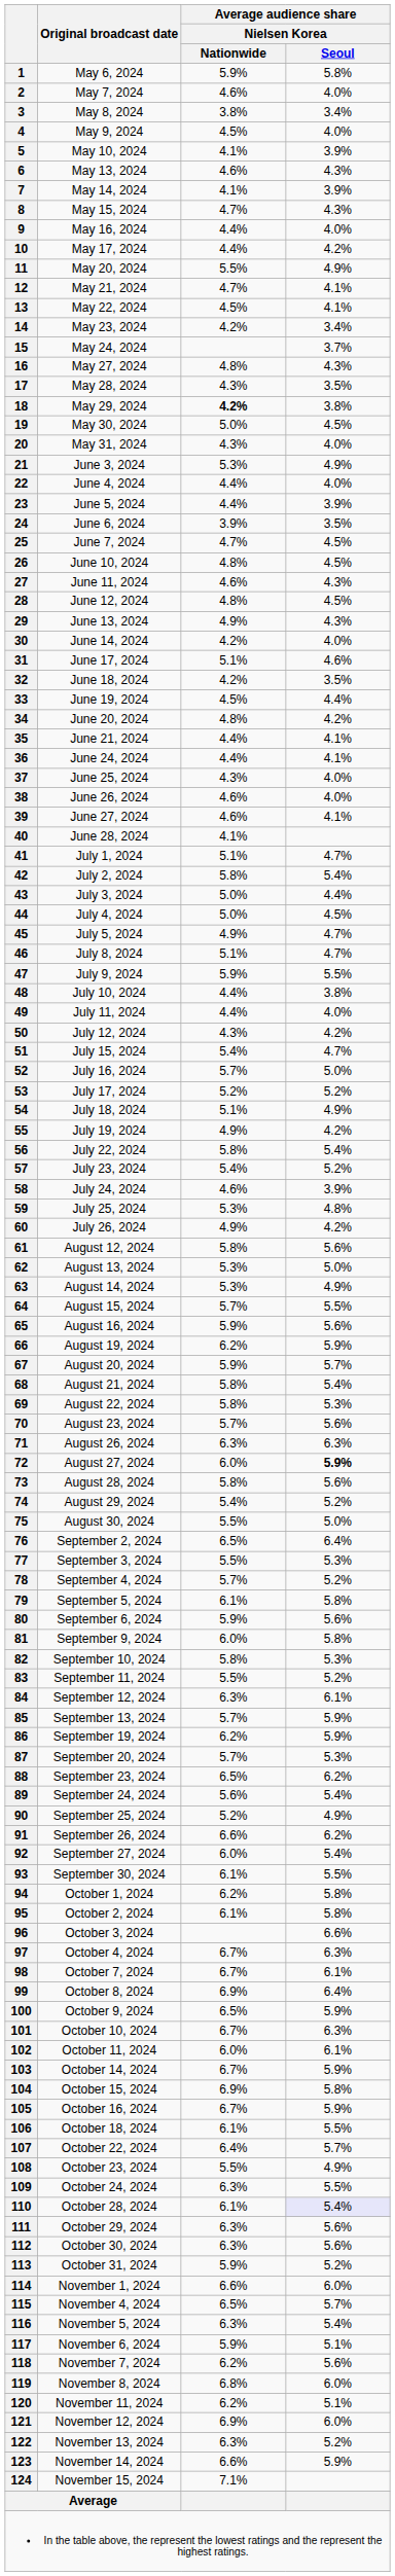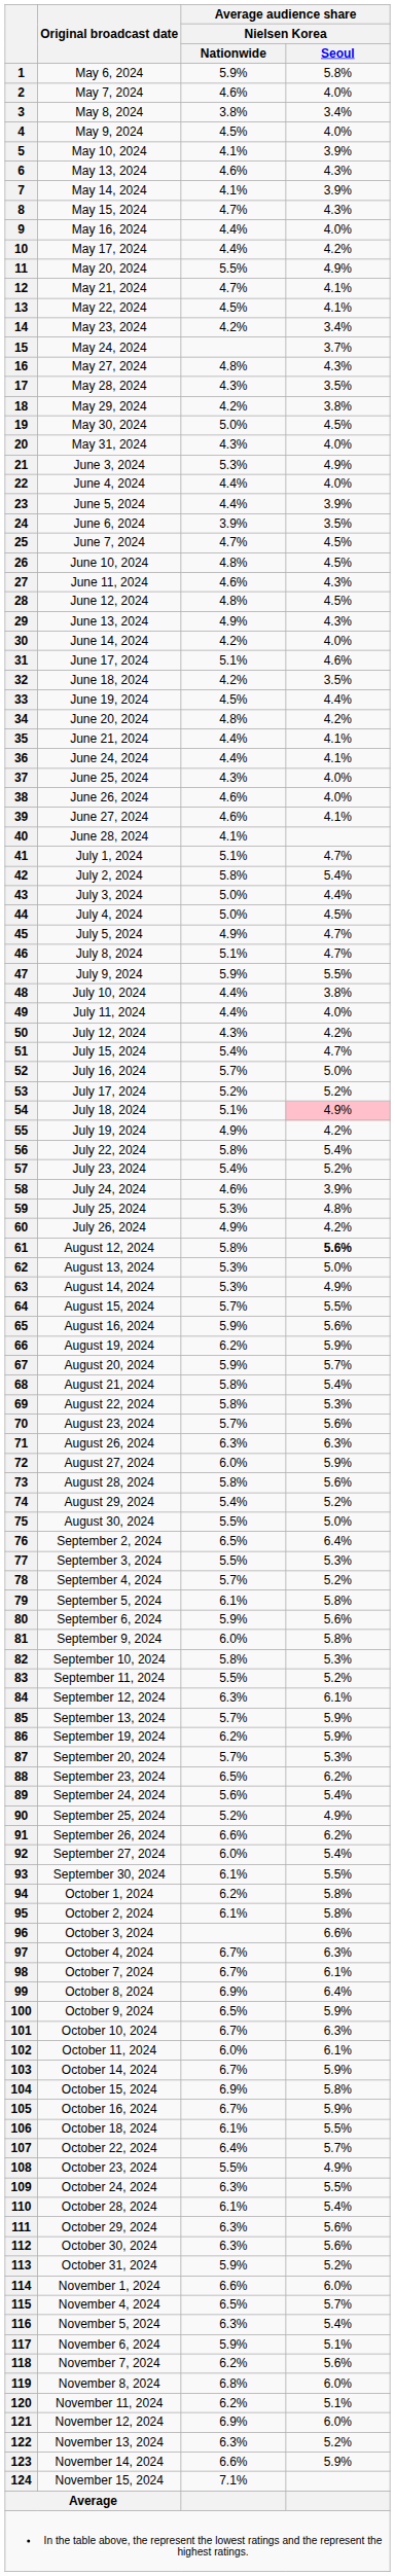18 | Average audience share / Nielsen Korea / Nationwide: bold -> normal
54 | Average audience share / Nielsen Korea / Seoul: no background -> pink background
61 | Average audience share / Nielsen Korea / Seoul: normal -> bold
72 | Average audience share / Nielsen Korea / Seoul: bold -> normal
110 | Average audience share / Nielsen Korea / Seoul: lavender background -> no background
